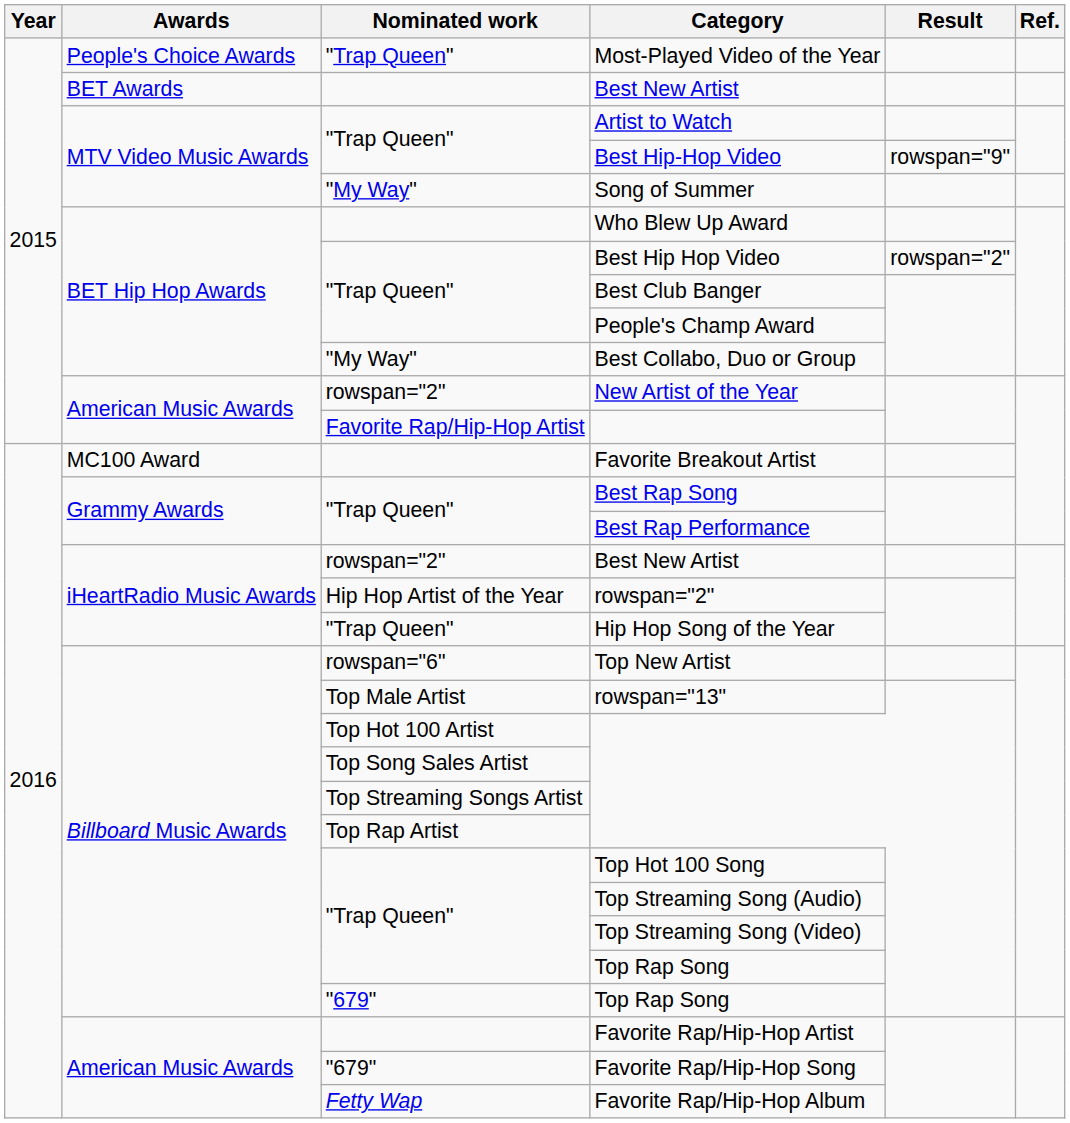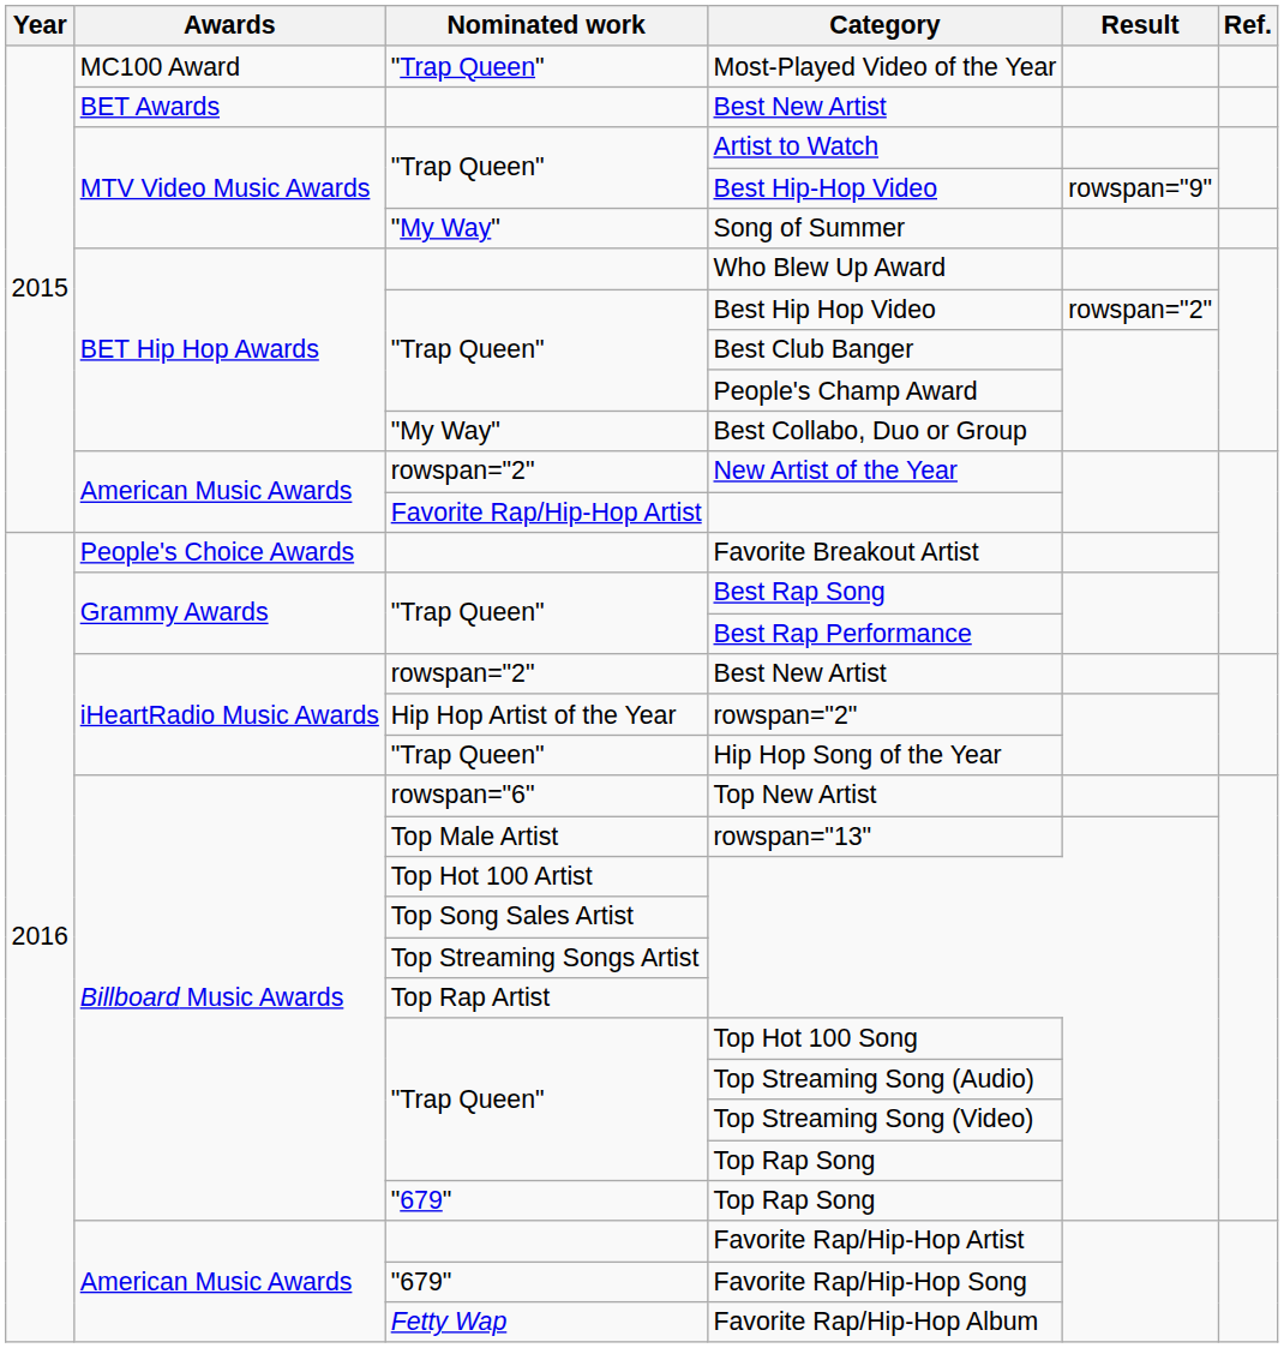Most-Played Video of the Year | Awards: People's Choice Awards -> MC100 Award
Favorite Breakout Artist | Awards: MC100 Award -> People's Choice Awards
